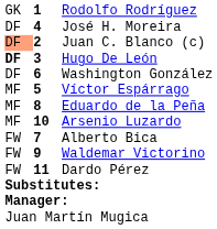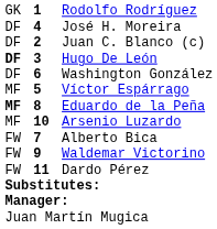Juan C. Blanco (c) | column 1: lightsalmon background -> no background
Eduardo de la Peña | column 1: normal -> bold
